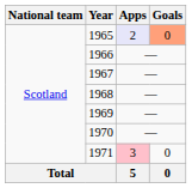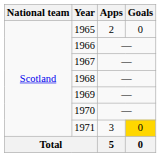1965 | Apps: lavender background -> no background
1965 | Goals: lightsalmon background -> no background
1971 | Apps: pink background -> no background
1971 | Goals: no background -> gold background
